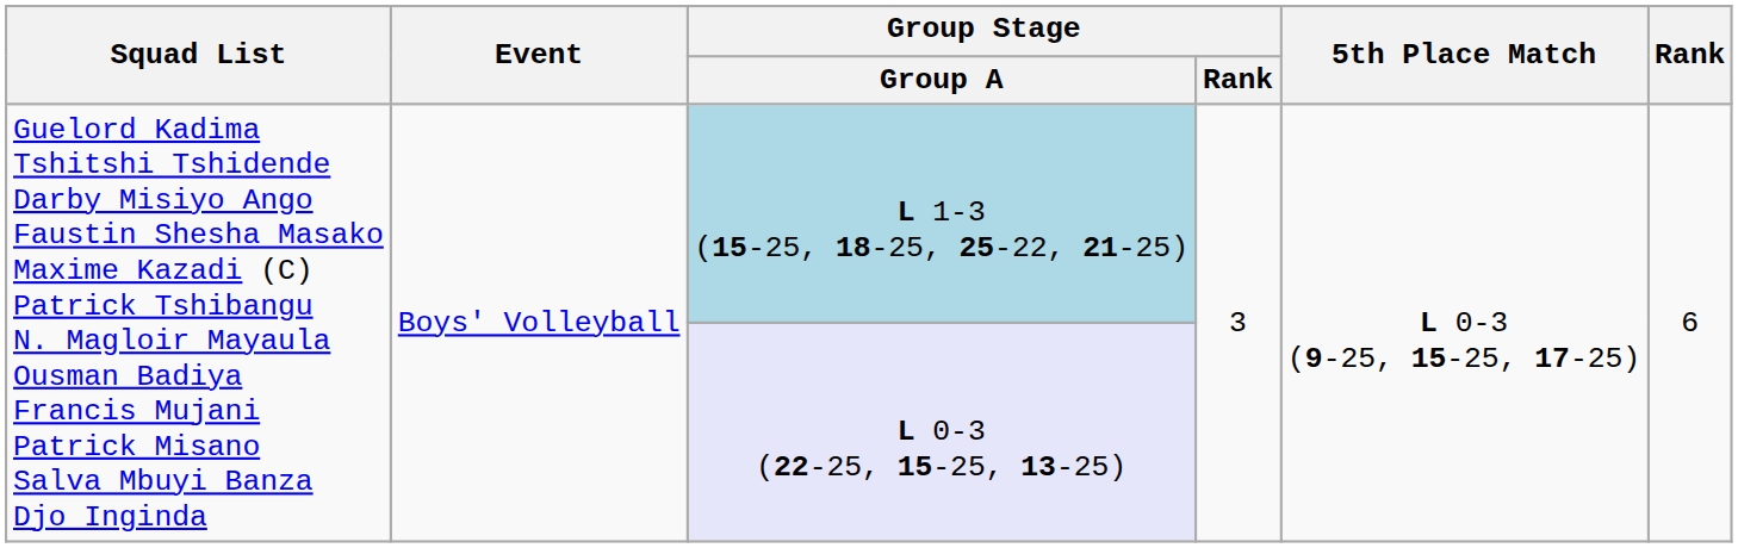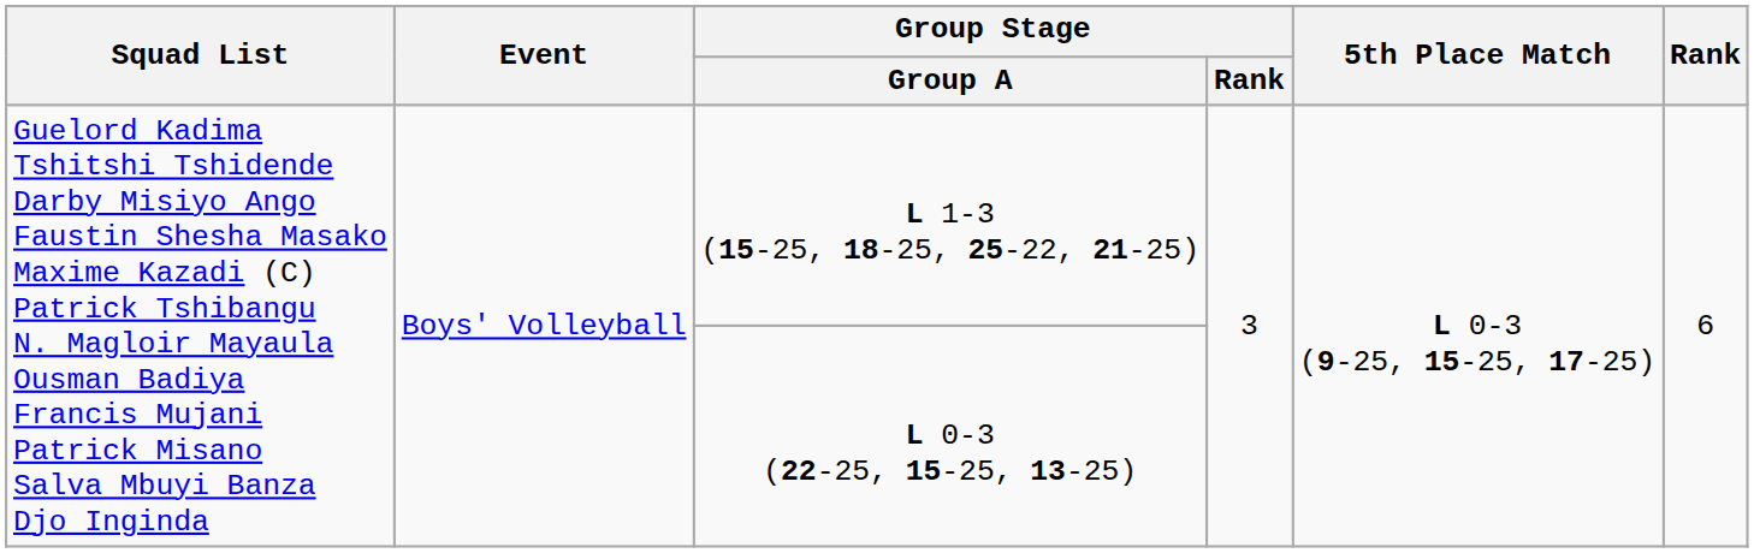L 1-3 (15-25, 18-25, 25-22, 21-25) | Group Stage / Group A: lightblue background -> no background
L 0-3 (22-25, 15-25, 13-25) | Group Stage / Group A: lavender background -> no background
